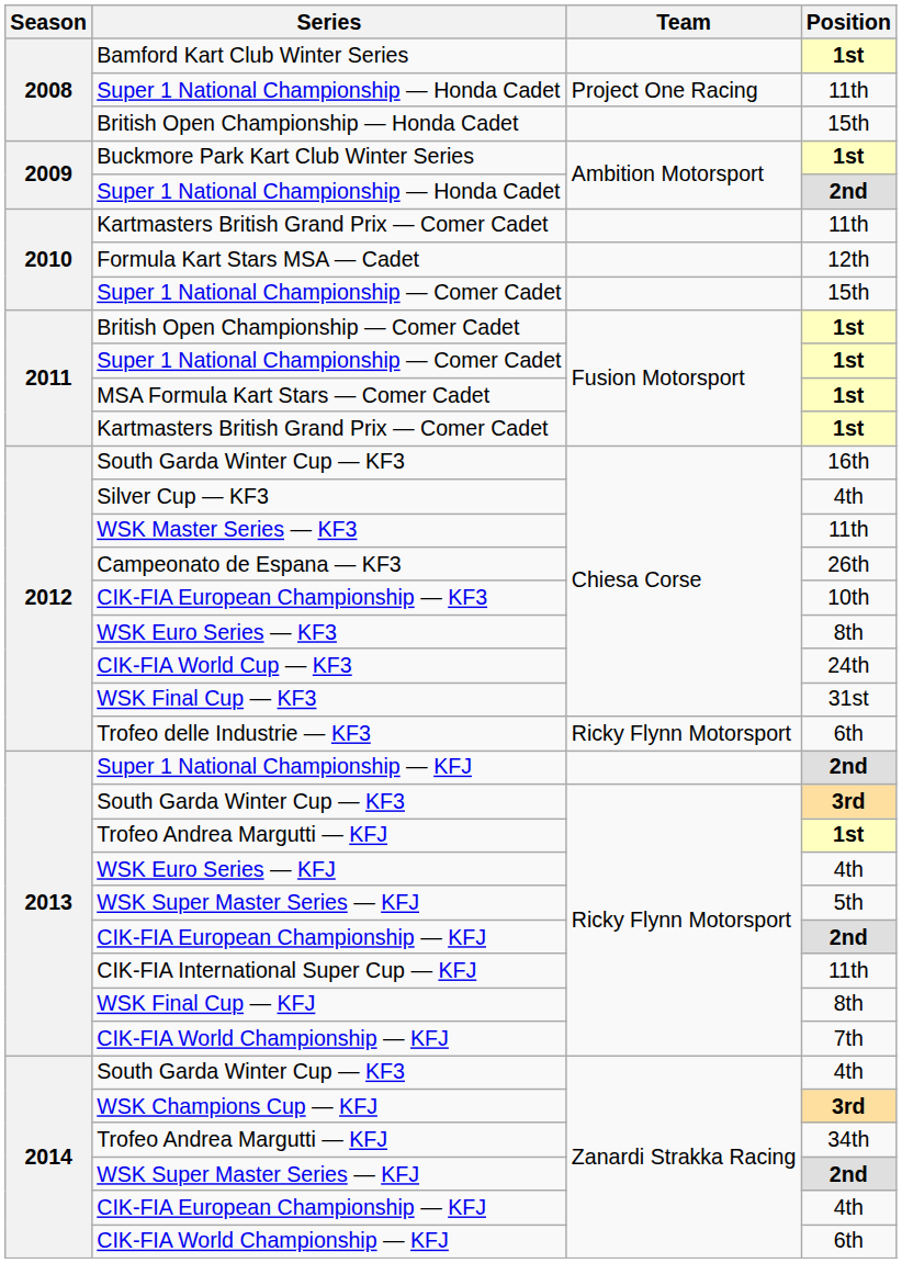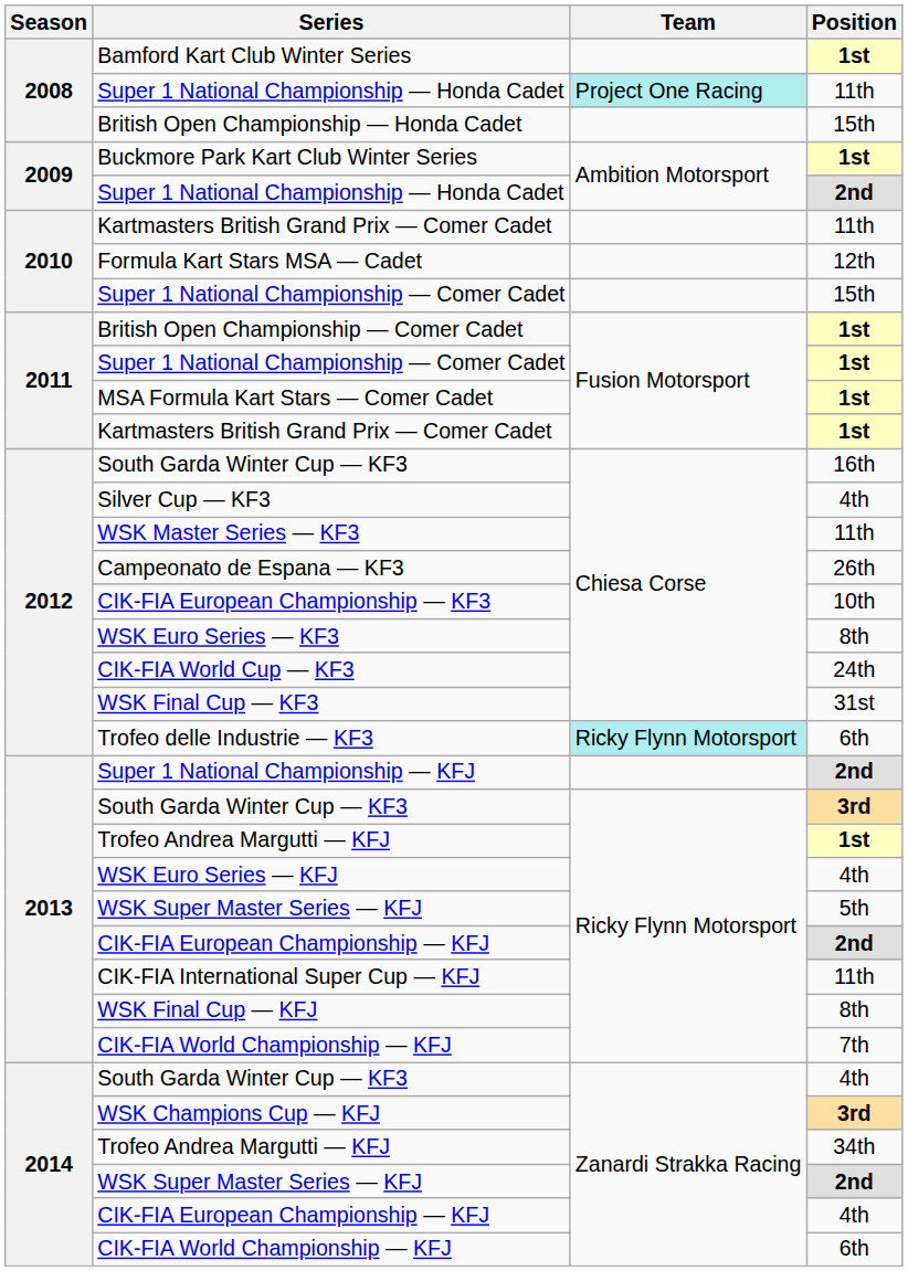Super 1 National Championship — Honda Cadet / 11th | Team: no background -> paleturquoise background
Trofeo delle Industrie — KF3 | Team: no background -> paleturquoise background
